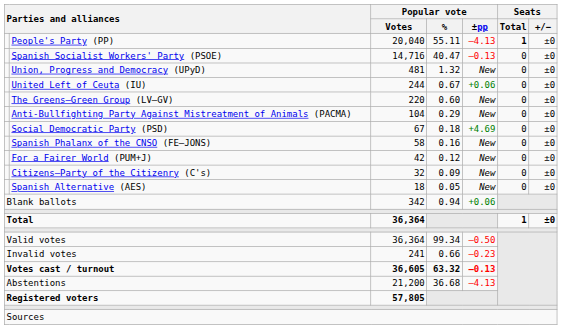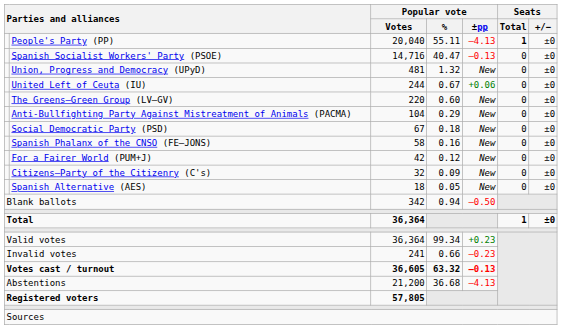Social Democratic Party (PSD) | Popular vote / ±pp: +4.69 -> New
Blank ballots | Popular vote / ±pp: +0.06 -> –0.50
Valid votes | Popular vote / ±pp: –0.50 -> +0.23
